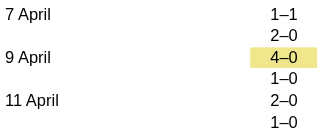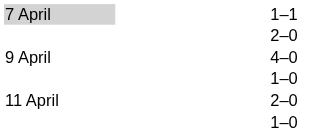7 April | column 1: no background -> lightgrey background
9 April | column 2: khaki background -> no background
